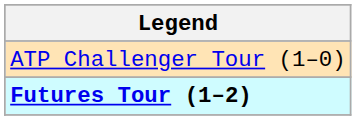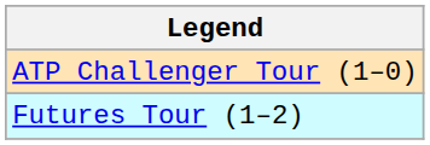row 3 | column 1: bold -> normal
